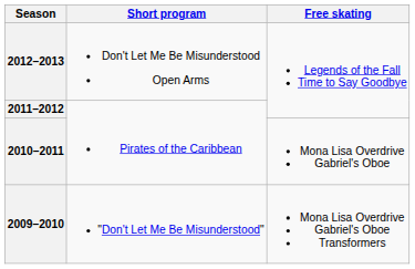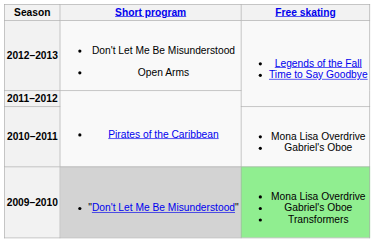2009–2010 | Short program: no background -> lightgrey background
2009–2010 | Free skating: no background -> lightgreen background
